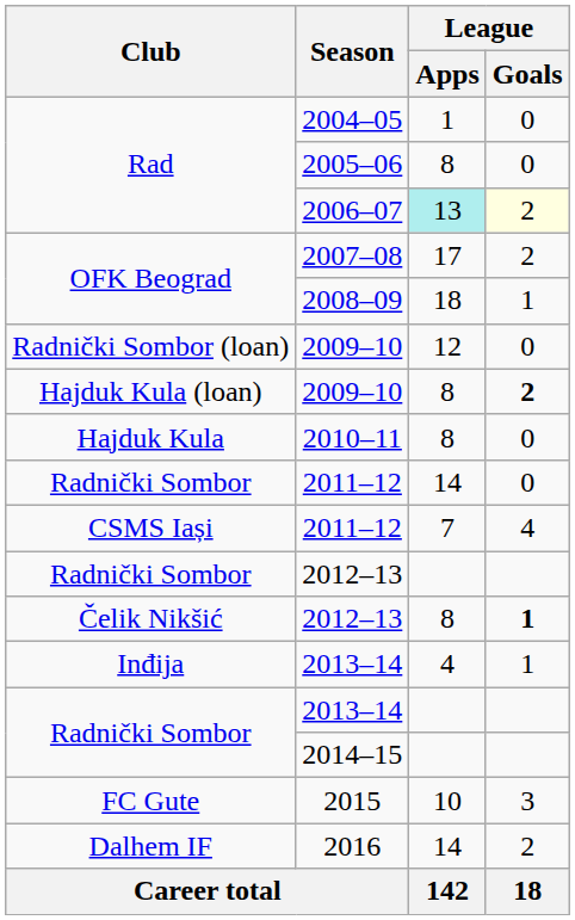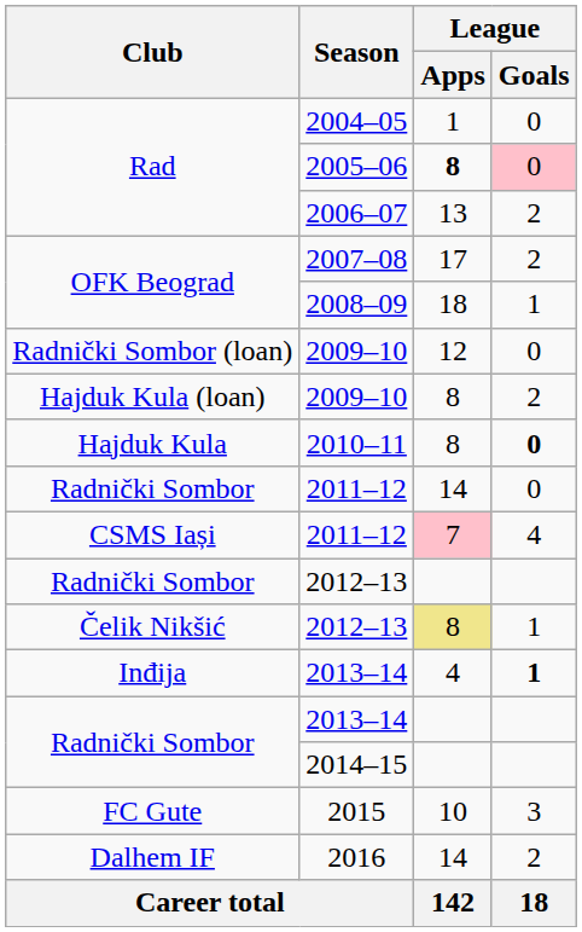2005–06 | League / Apps: normal -> bold
2005–06 | League / Goals: no background -> pink background
2006–07 | League / Apps: paleturquoise background -> no background
2006–07 | League / Goals: lightyellow background -> no background
Hajduk Kula (loan) / 2009–10 | League / Goals: bold -> normal
2010–11 | League / Goals: normal -> bold
CSMS Iași / 2011–12 | League / Apps: no background -> pink background
Čelik Nikšić / 2012–13 | League / Apps: no background -> khaki background
Čelik Nikšić / 2012–13 | League / Goals: bold -> normal
Inđija / 2013–14 | League / Goals: normal -> bold
